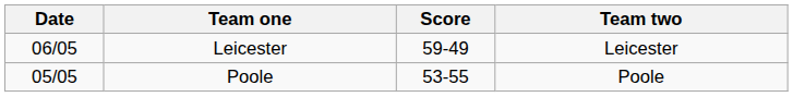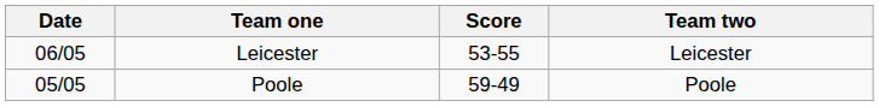row 2 | Score: 59-49 -> 53-55
row 3 | Score: 53-55 -> 59-49
